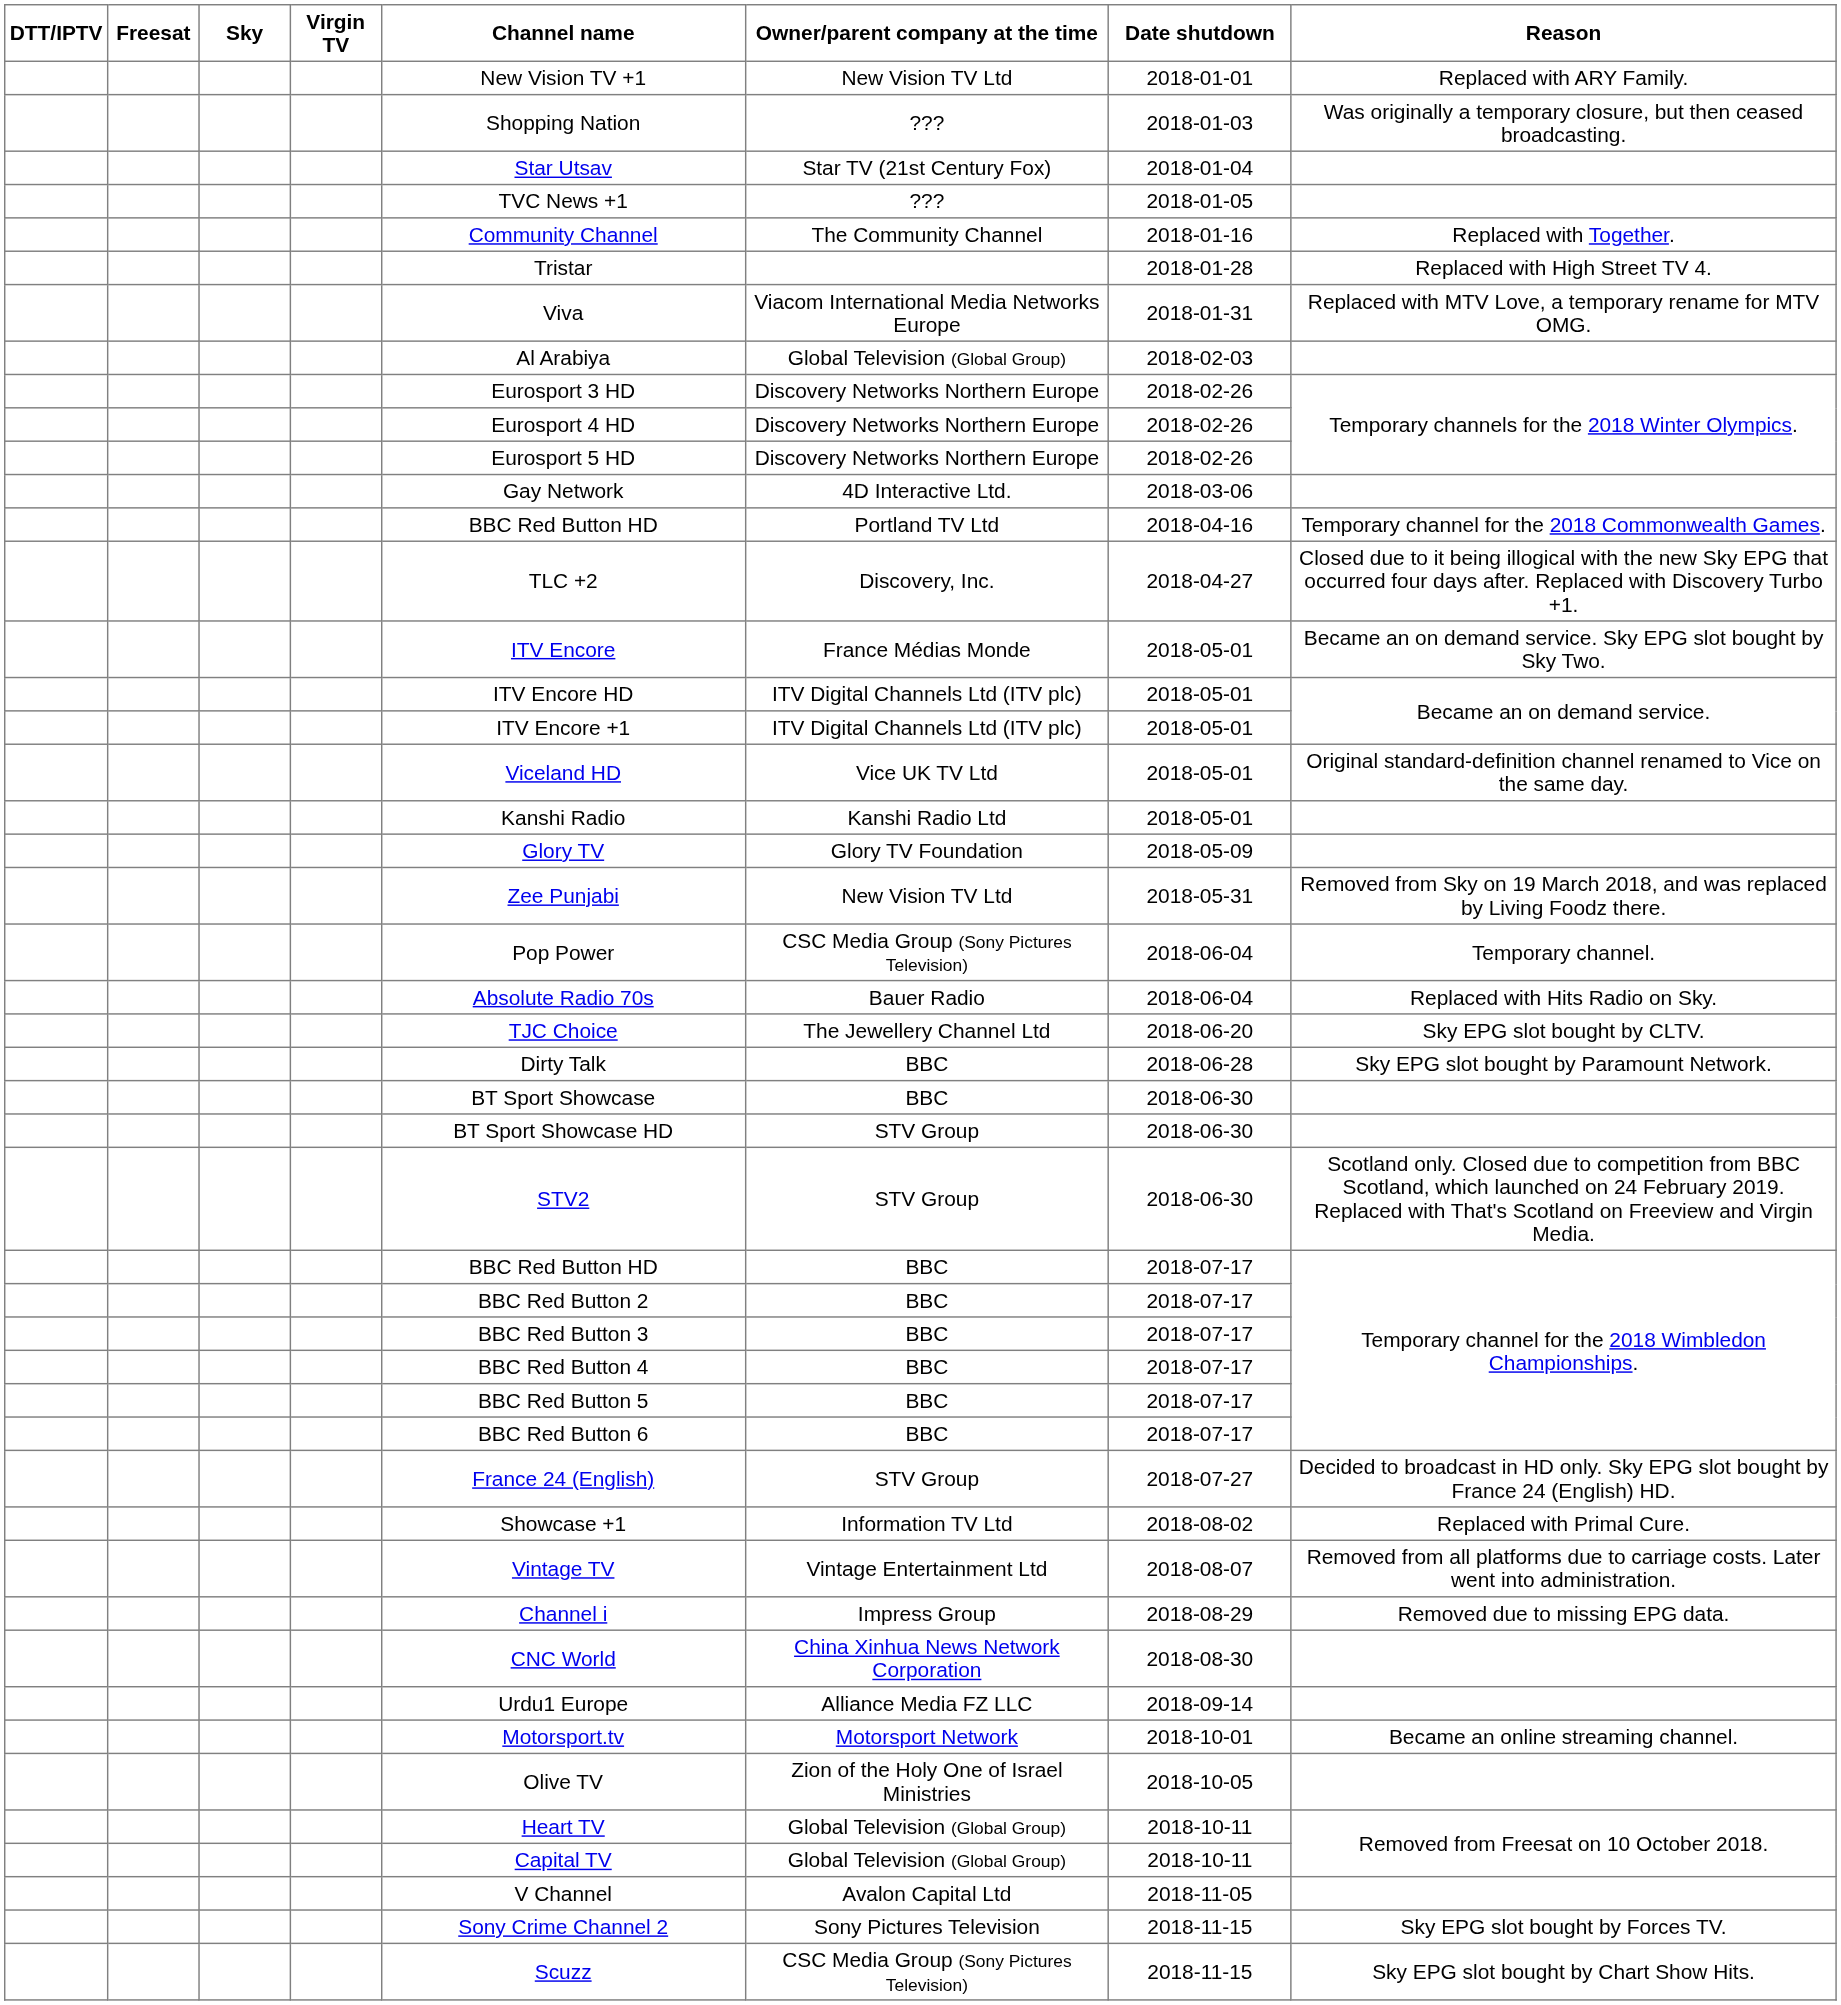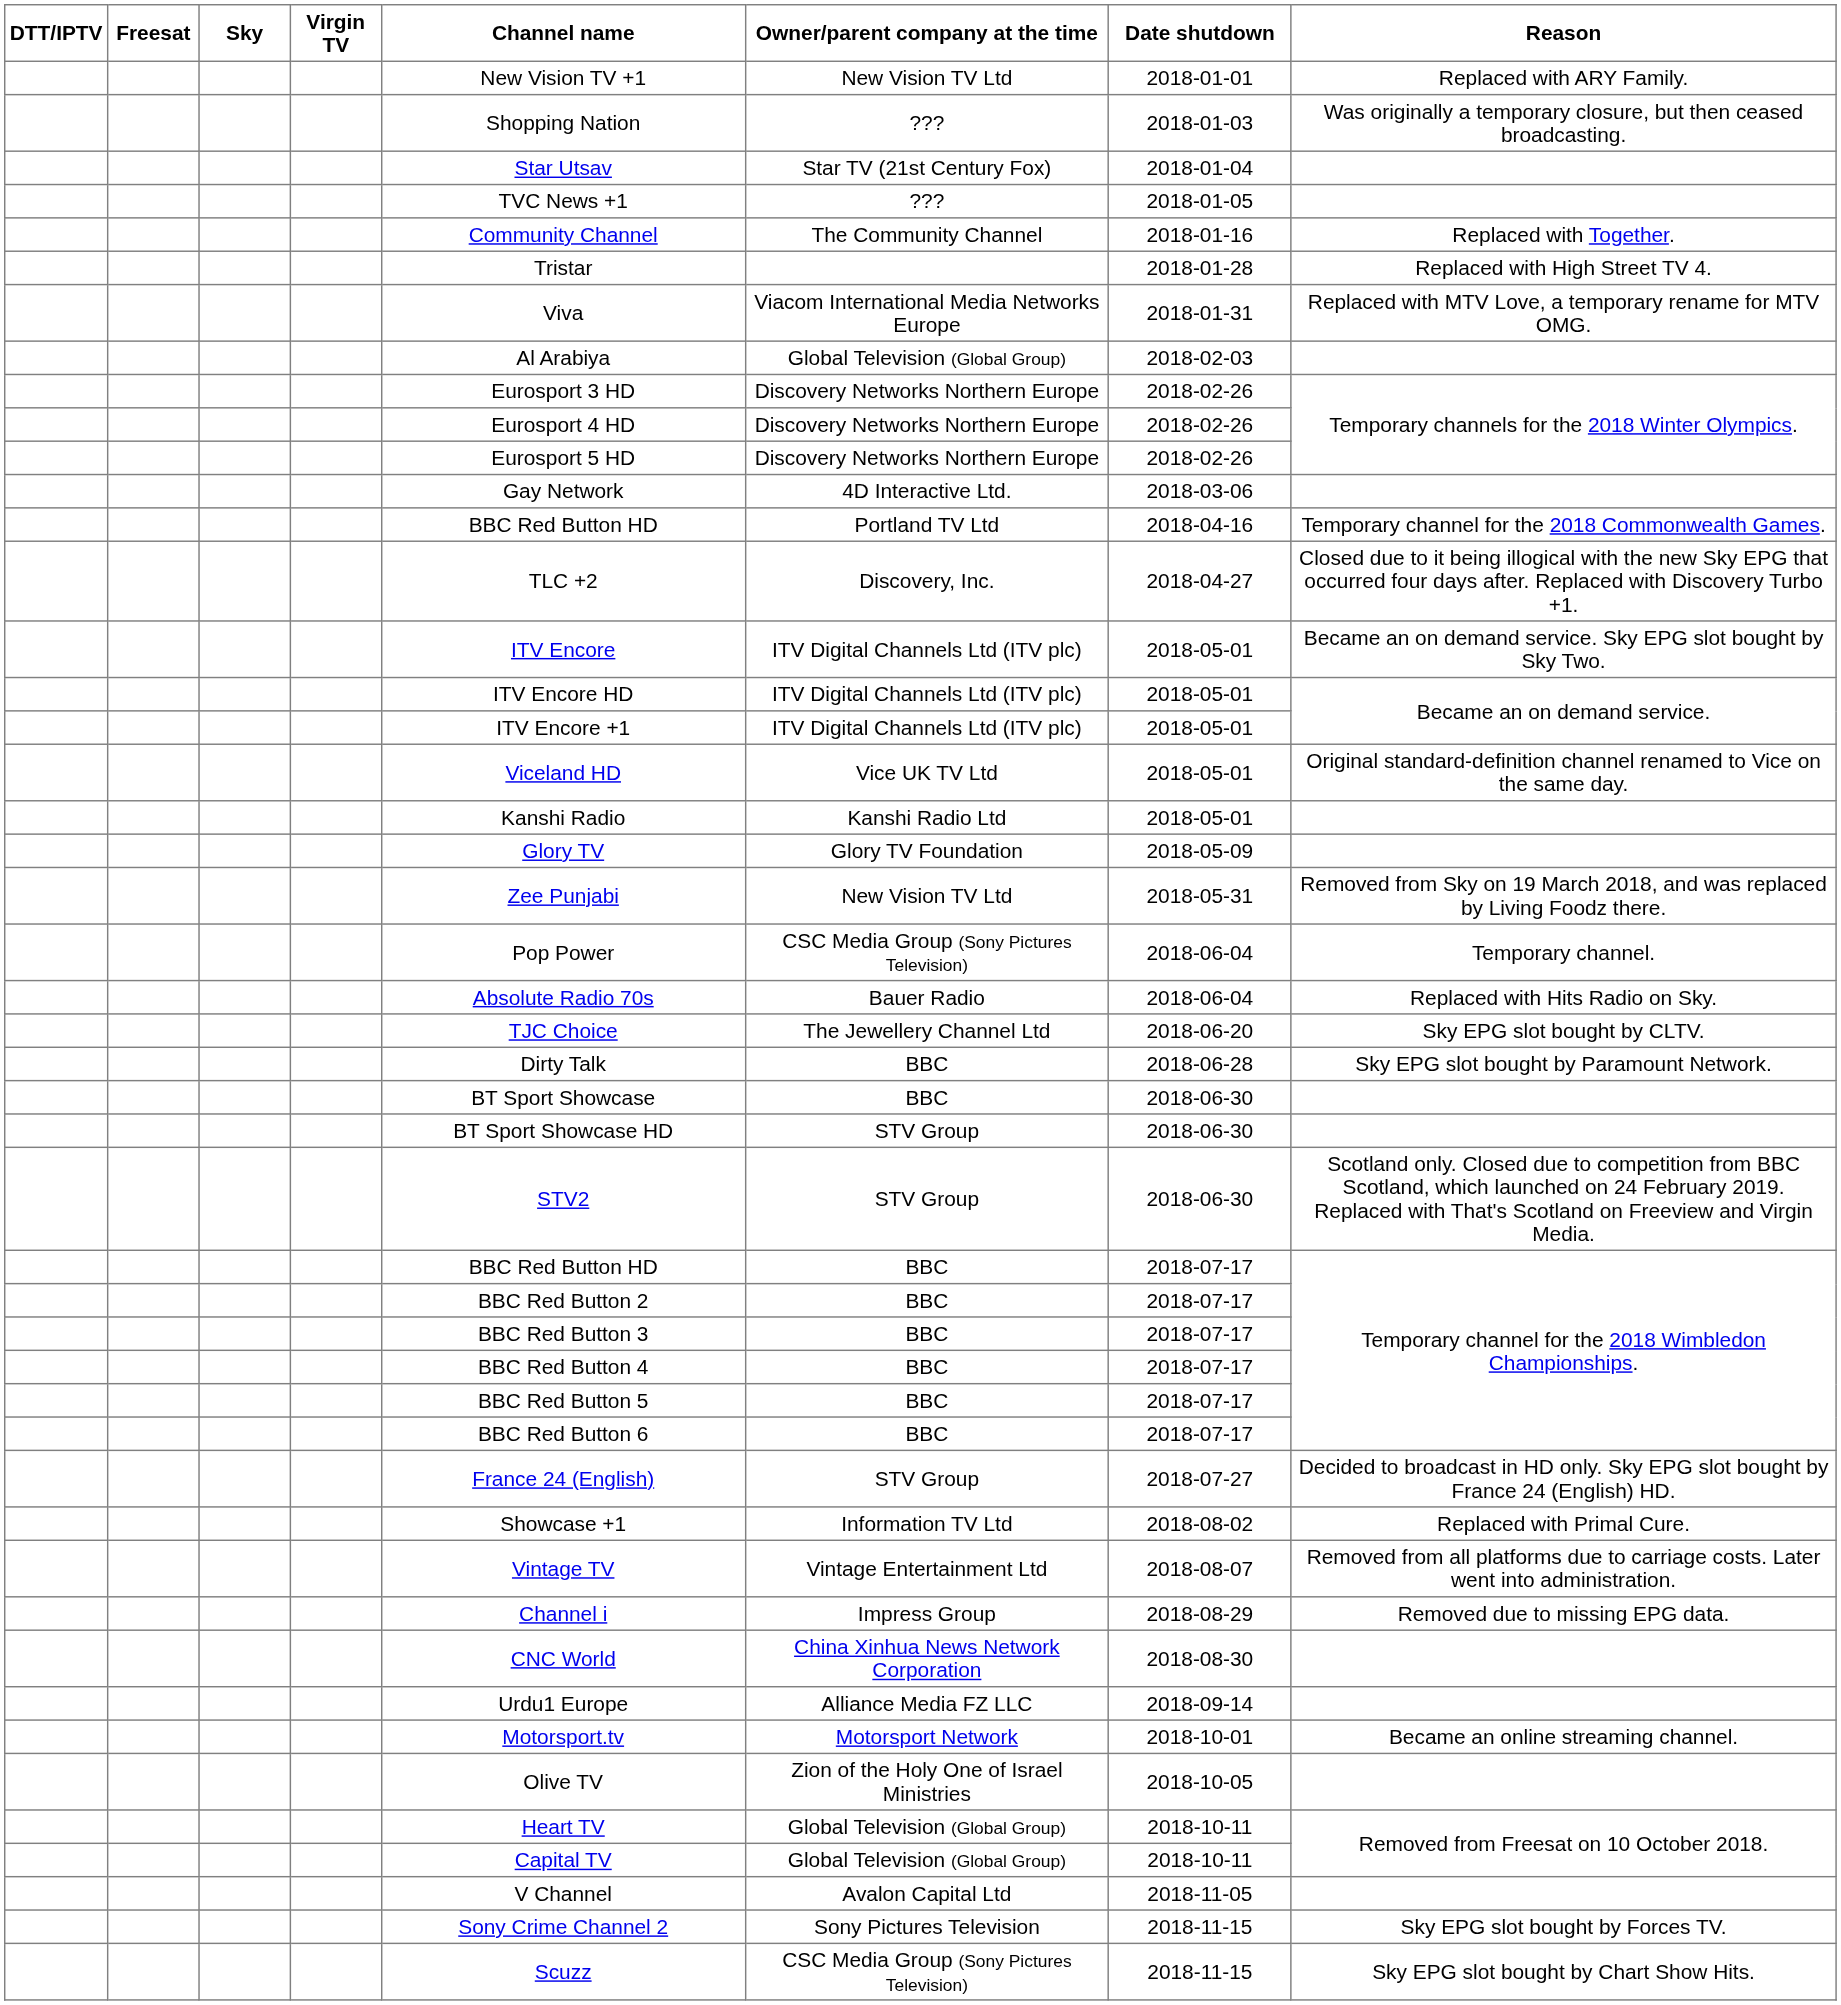row 16 | Owner/parent company at the time: France Médias Monde -> ITV Digital Channels Ltd (ITV plc)
